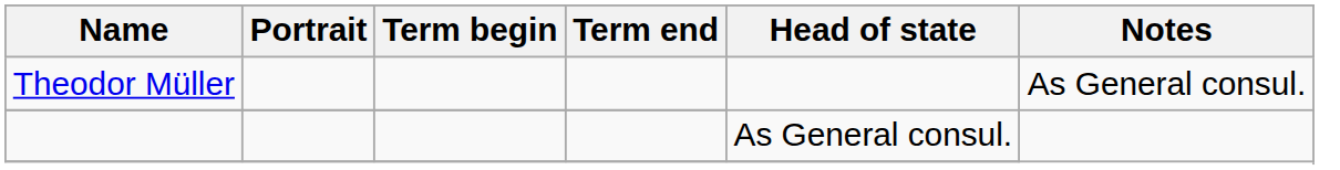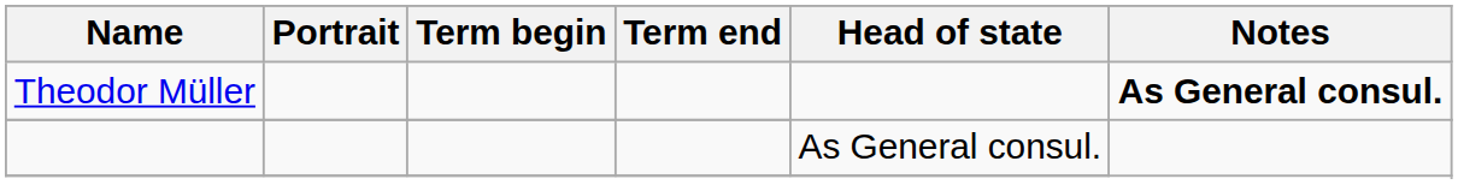Theodor Müller | Notes: normal -> bold
